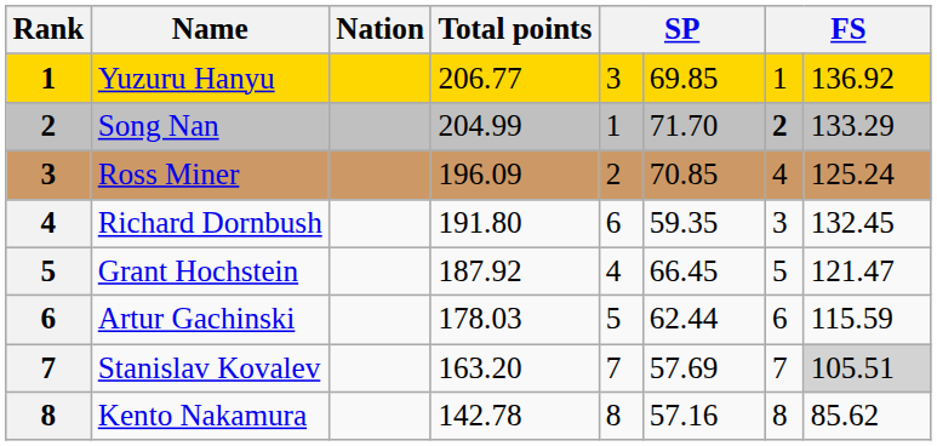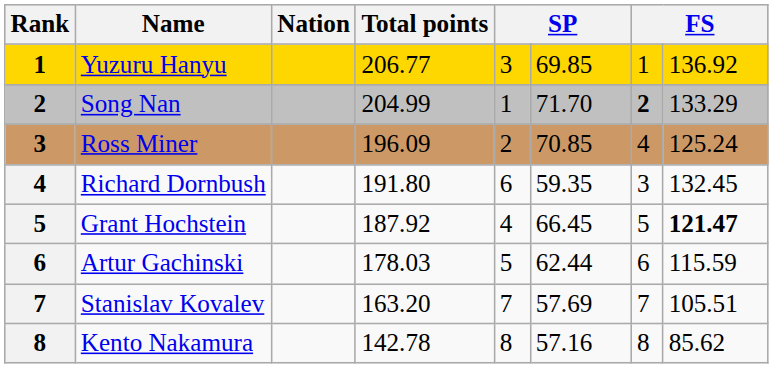Grant Hochstein | column 8: normal -> bold
Stanislav Kovalev | column 8: lightgrey background -> no background
